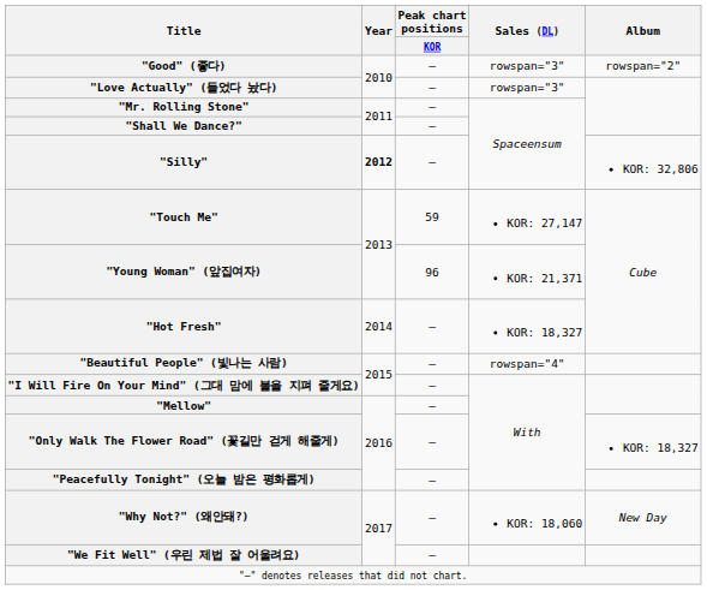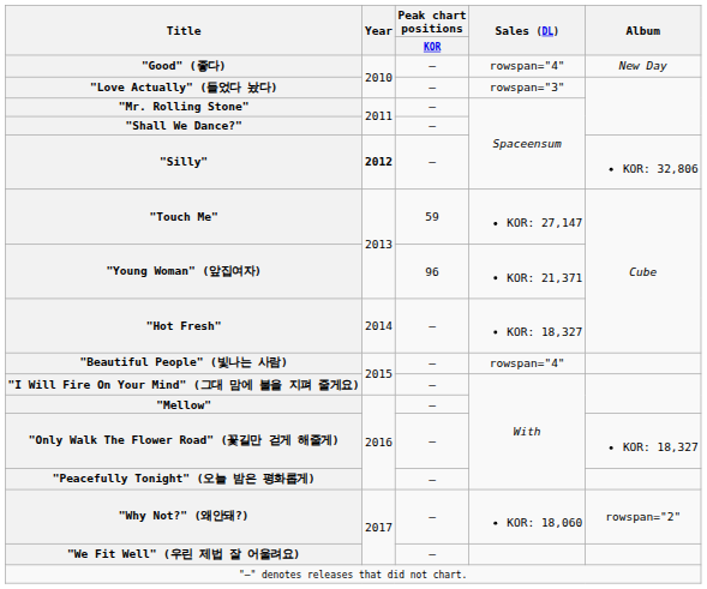"Good" (좋다) | Sales (DL): rowspan="3" -> rowspan="4"
"Good" (좋다) | Album: rowspan="2" -> New Day
"Why Not?" (왜안돼?) | Album: New Day -> rowspan="2"
